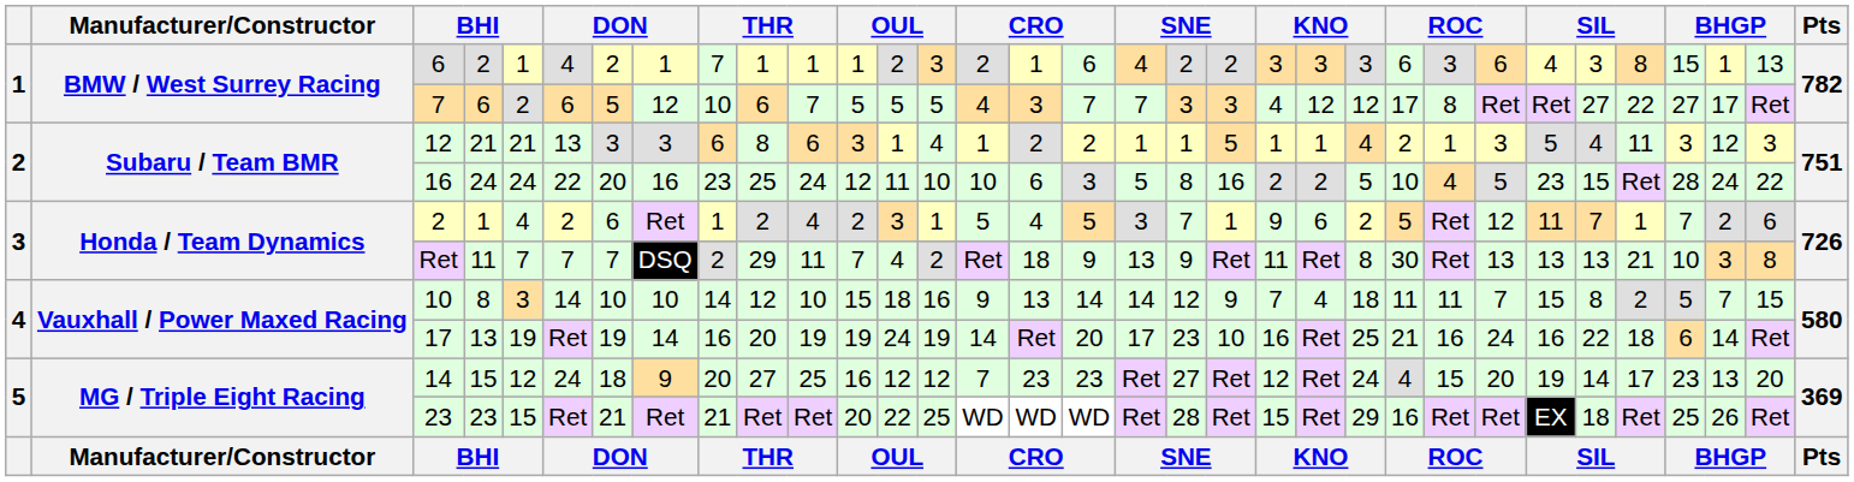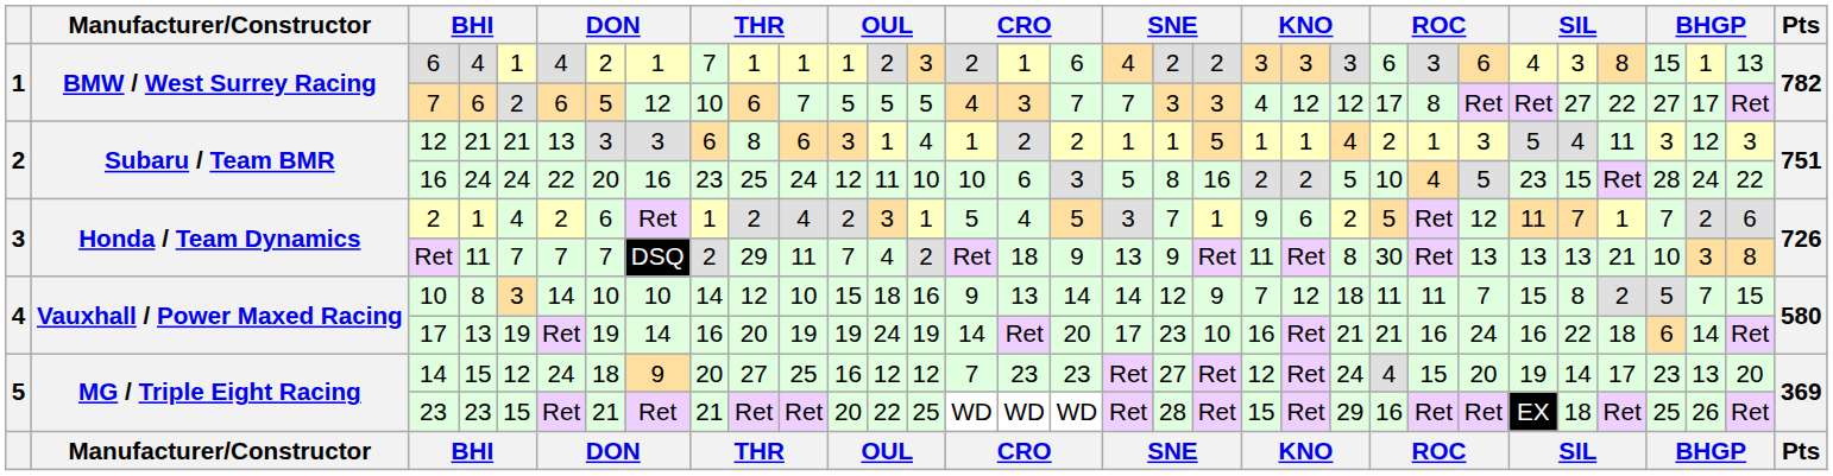row 2 | column 4: 2 -> 4
row 8 | column 22: 4 -> 12
row 9 | column 23: 25 -> 21
